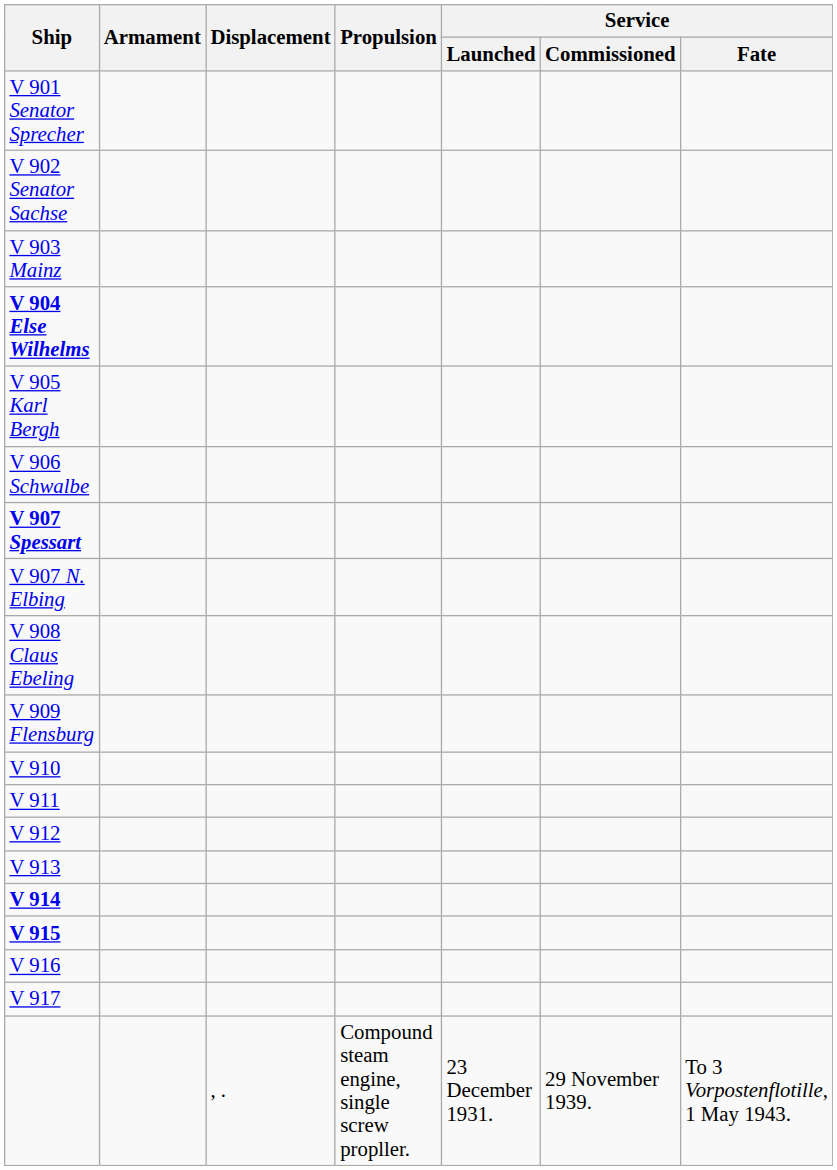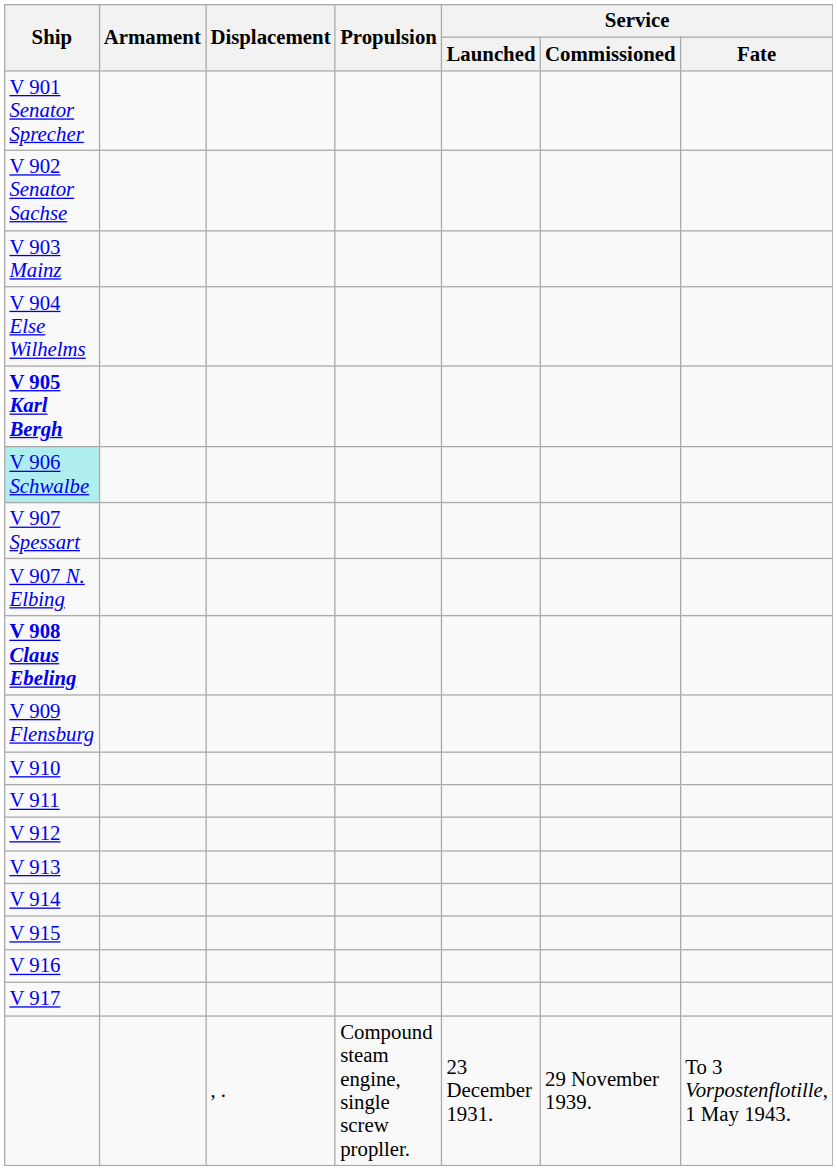V 904 Else Wilhelms | Ship: bold -> normal
V 905 Karl Bergh | Ship: normal -> bold
V 906 Schwalbe | Ship: no background -> paleturquoise background
V 907 Spessart | Ship: bold -> normal
V 908 Claus Ebeling | Ship: normal -> bold
V 914 | Ship: bold -> normal
V 915 | Ship: bold -> normal
